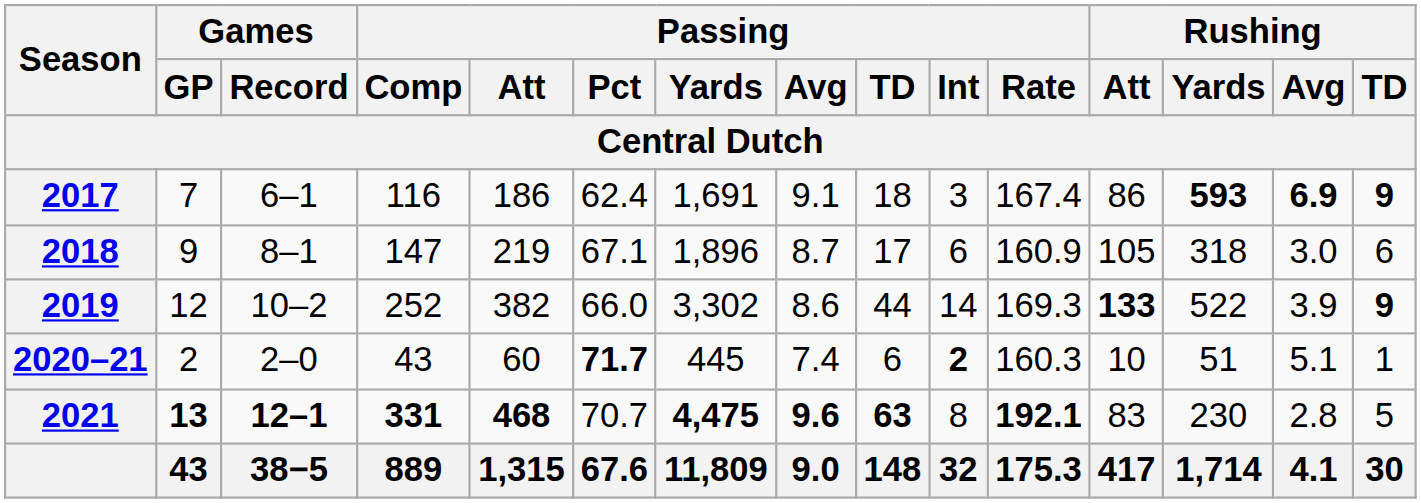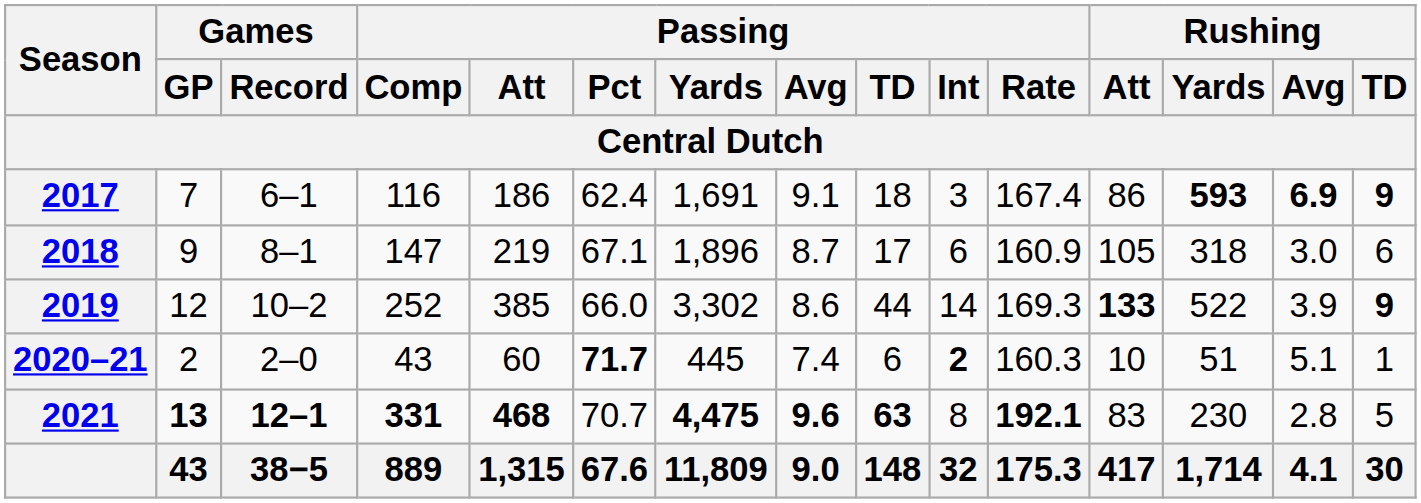2019 | Passing / Att: 382 -> 385
